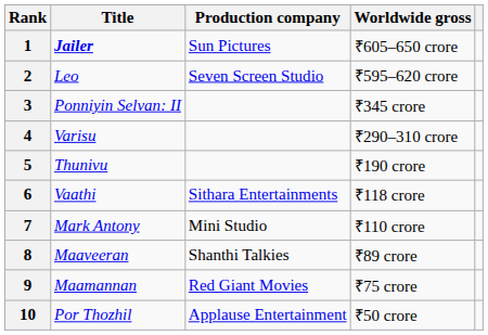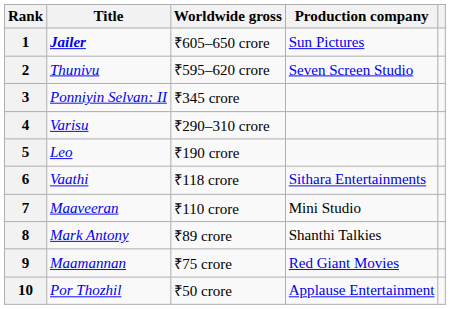columns swapped: Production company <-> Worldwide gross
2 | Title: Leo -> Thunivu
5 | Title: Thunivu -> Leo
7 | Title: Mark Antony -> Maaveeran
8 | Title: Maaveeran -> Mark Antony
